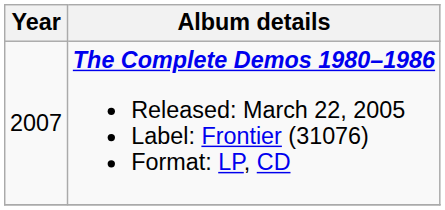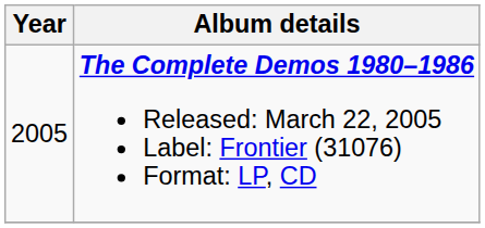row 2 | Year: 2007 -> 2005
